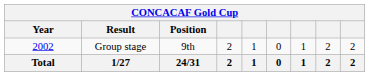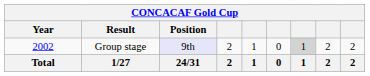Group stage | Position: no background -> lavender background
Group stage | column 7: no background -> lightgrey background
